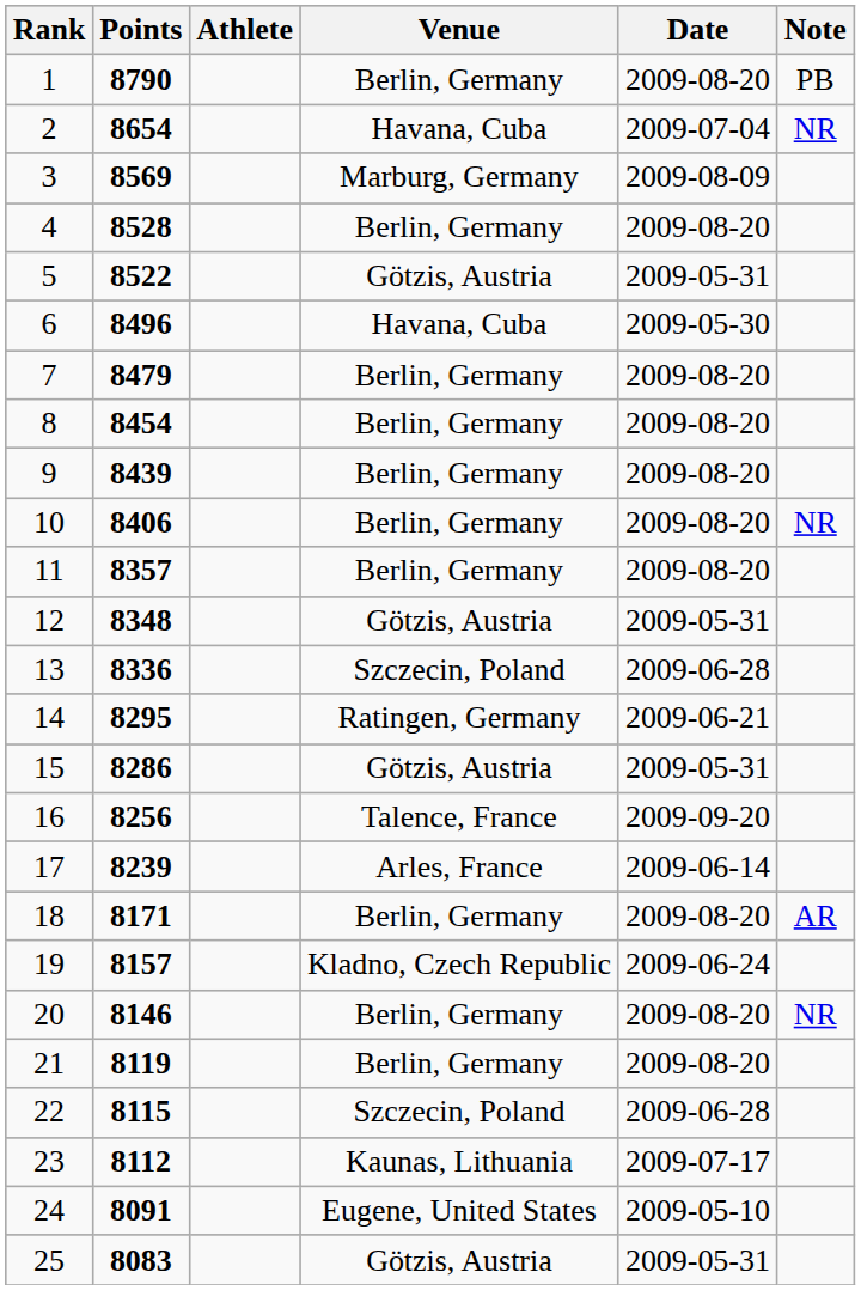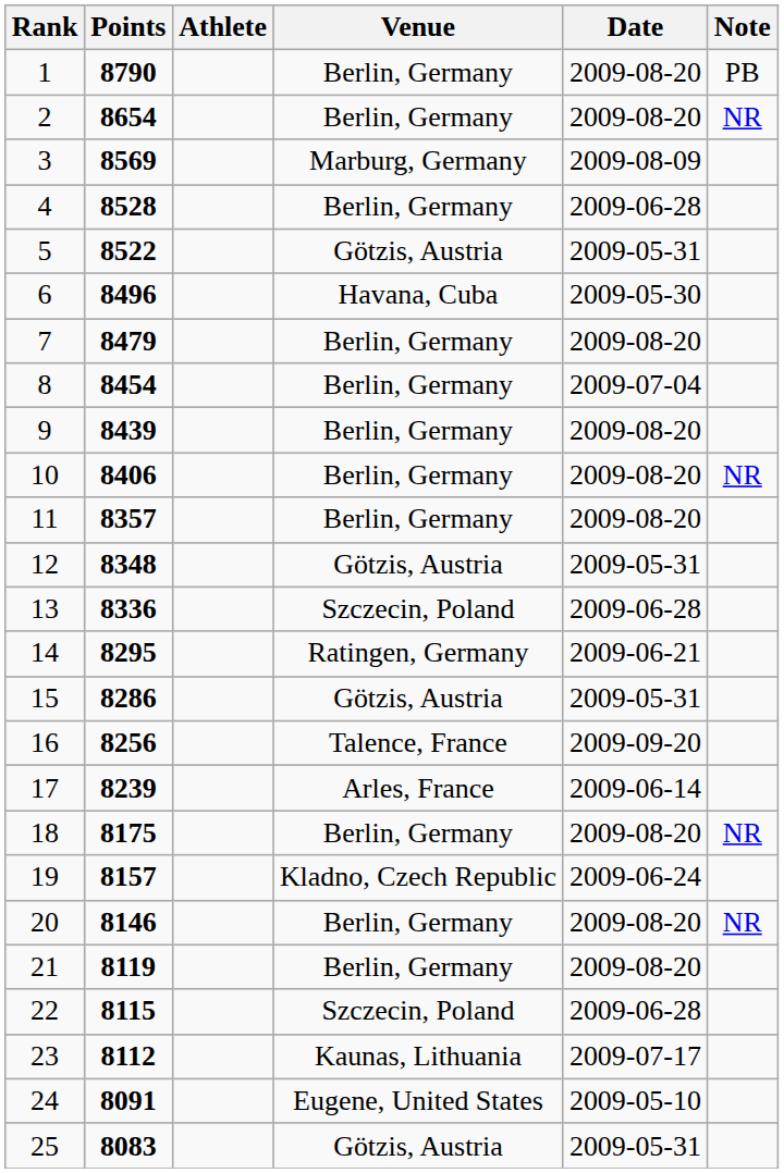2 | Venue: Havana, Cuba -> Berlin, Germany
2 | Date: 2009-07-04 -> 2009-08-20
4 | Date: 2009-08-20 -> 2009-06-28
8 | Date: 2009-08-20 -> 2009-07-04
18 | Points: 8171 -> 8175
18 | Note: AR -> NR
